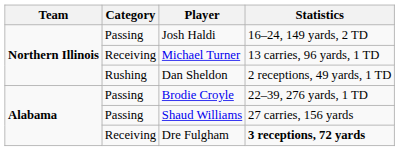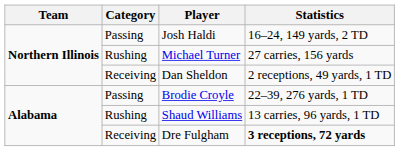Michael Turner | Category: Receiving -> Rushing
Michael Turner | Statistics: 13 carries, 96 yards, 1 TD -> 27 carries, 156 yards
Dan Sheldon | Category: Rushing -> Receiving
Shaud Williams | Category: Passing -> Rushing
Shaud Williams | Statistics: 27 carries, 156 yards -> 13 carries, 96 yards, 1 TD
